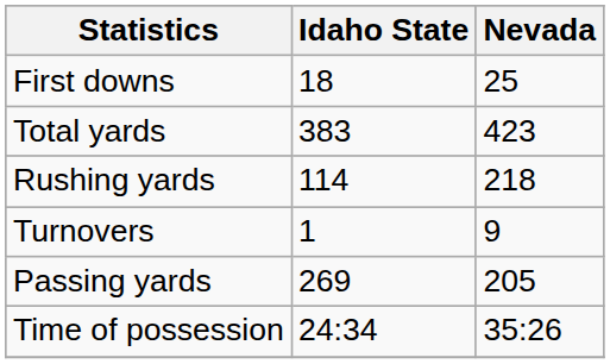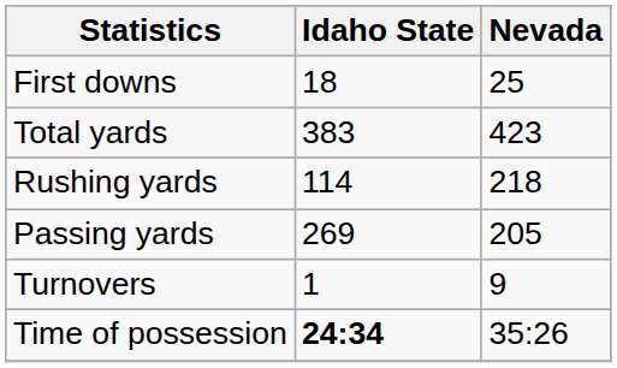rows swapped: Passing yards <-> Turnovers
Time of possession | Idaho State: normal -> bold
